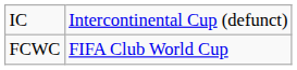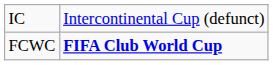FCWC | column 2: normal -> bold
